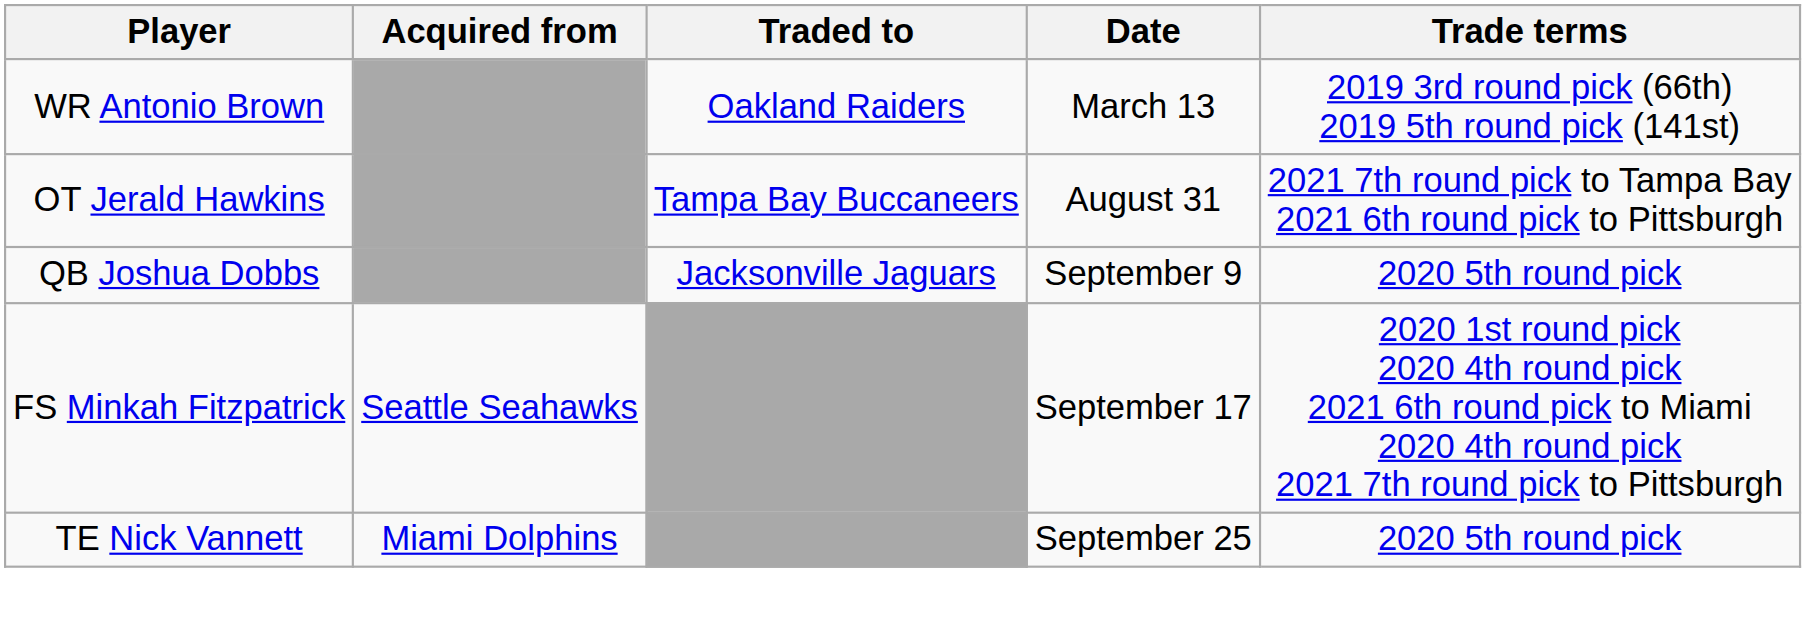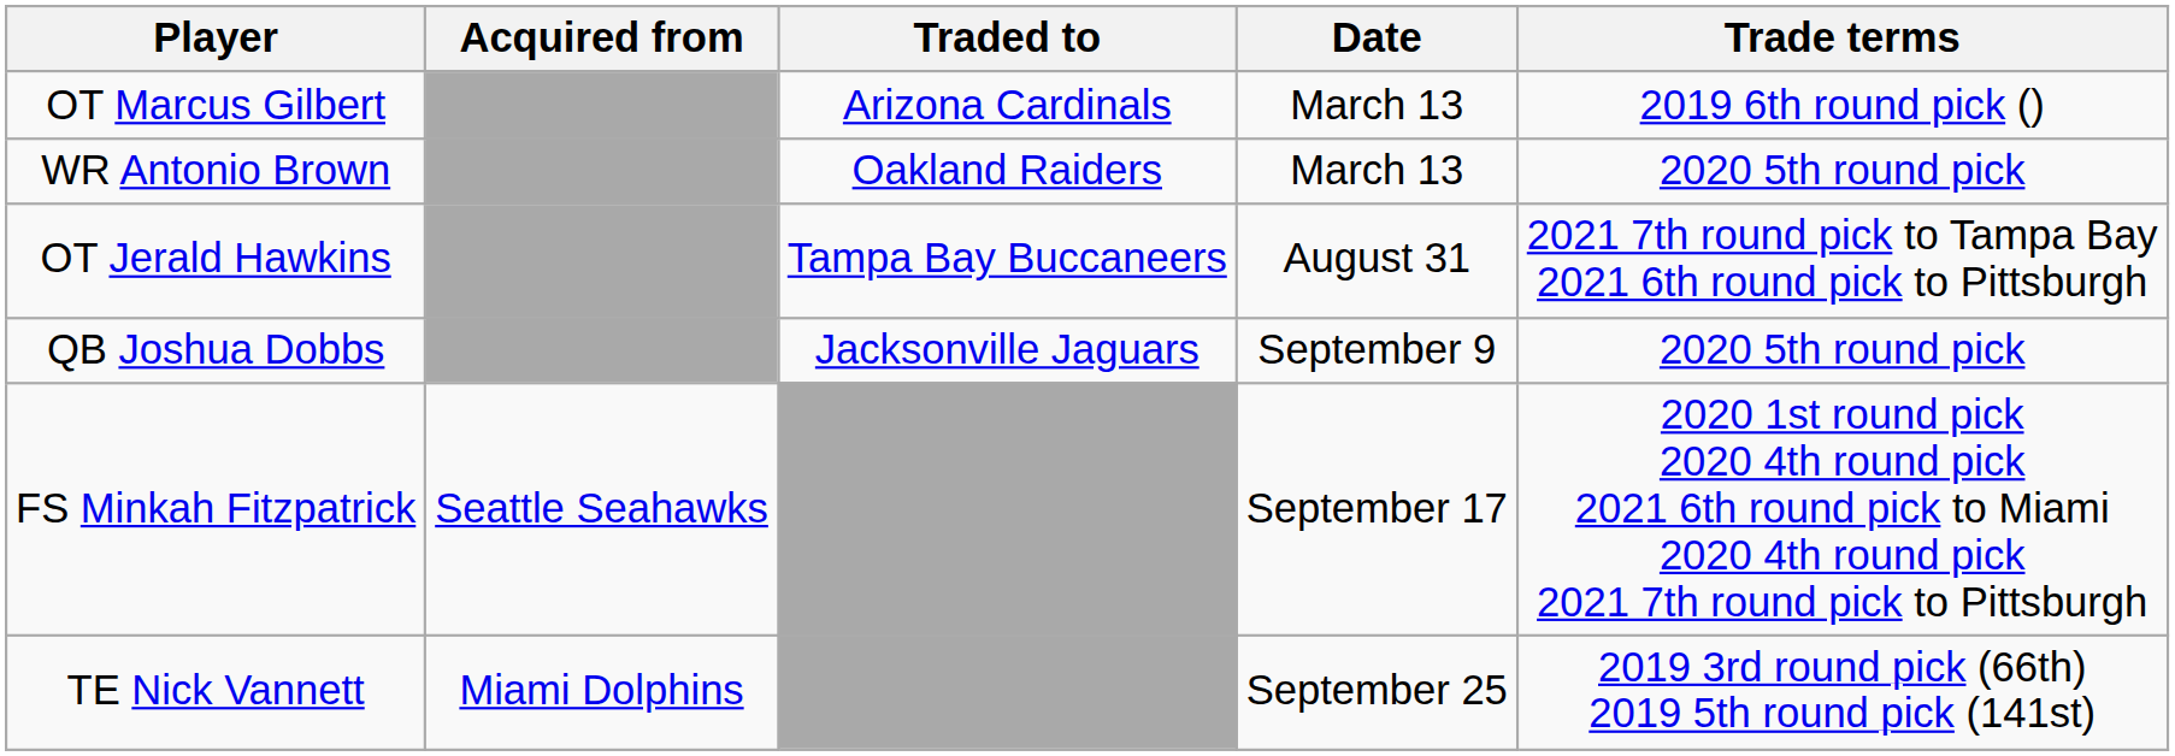+ row: OT Marcus Gilbert | Arizona Cardinals | March 13 | 2019 6th round pick ()
WR Antonio Brown | Trade terms: 2019 3rd round pick (66th) 2019 5th round pick (141st) -> 2020 5th round pick
TE Nick Vannett | Trade terms: 2020 5th round pick -> 2019 3rd round pick (66th) 2019 5th round pick (141st)
